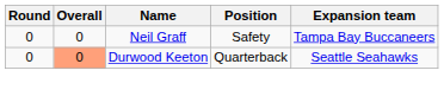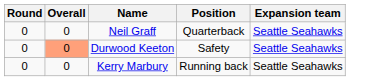Neil Graff | Position: Safety -> Quarterback
Neil Graff | Expansion team: Tampa Bay Buccaneers -> Seattle Seahawks
Durwood Keeton | Position: Quarterback -> Safety
+ row: 0 | 0 | Kerry Marbury | Running back | Seattle Seahawks
